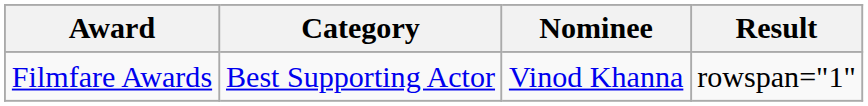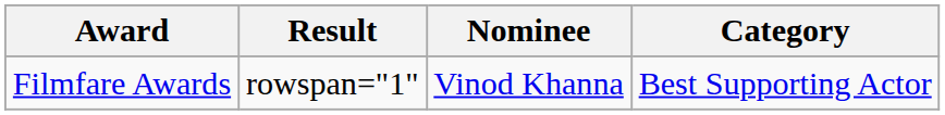columns swapped: Category <-> Result
